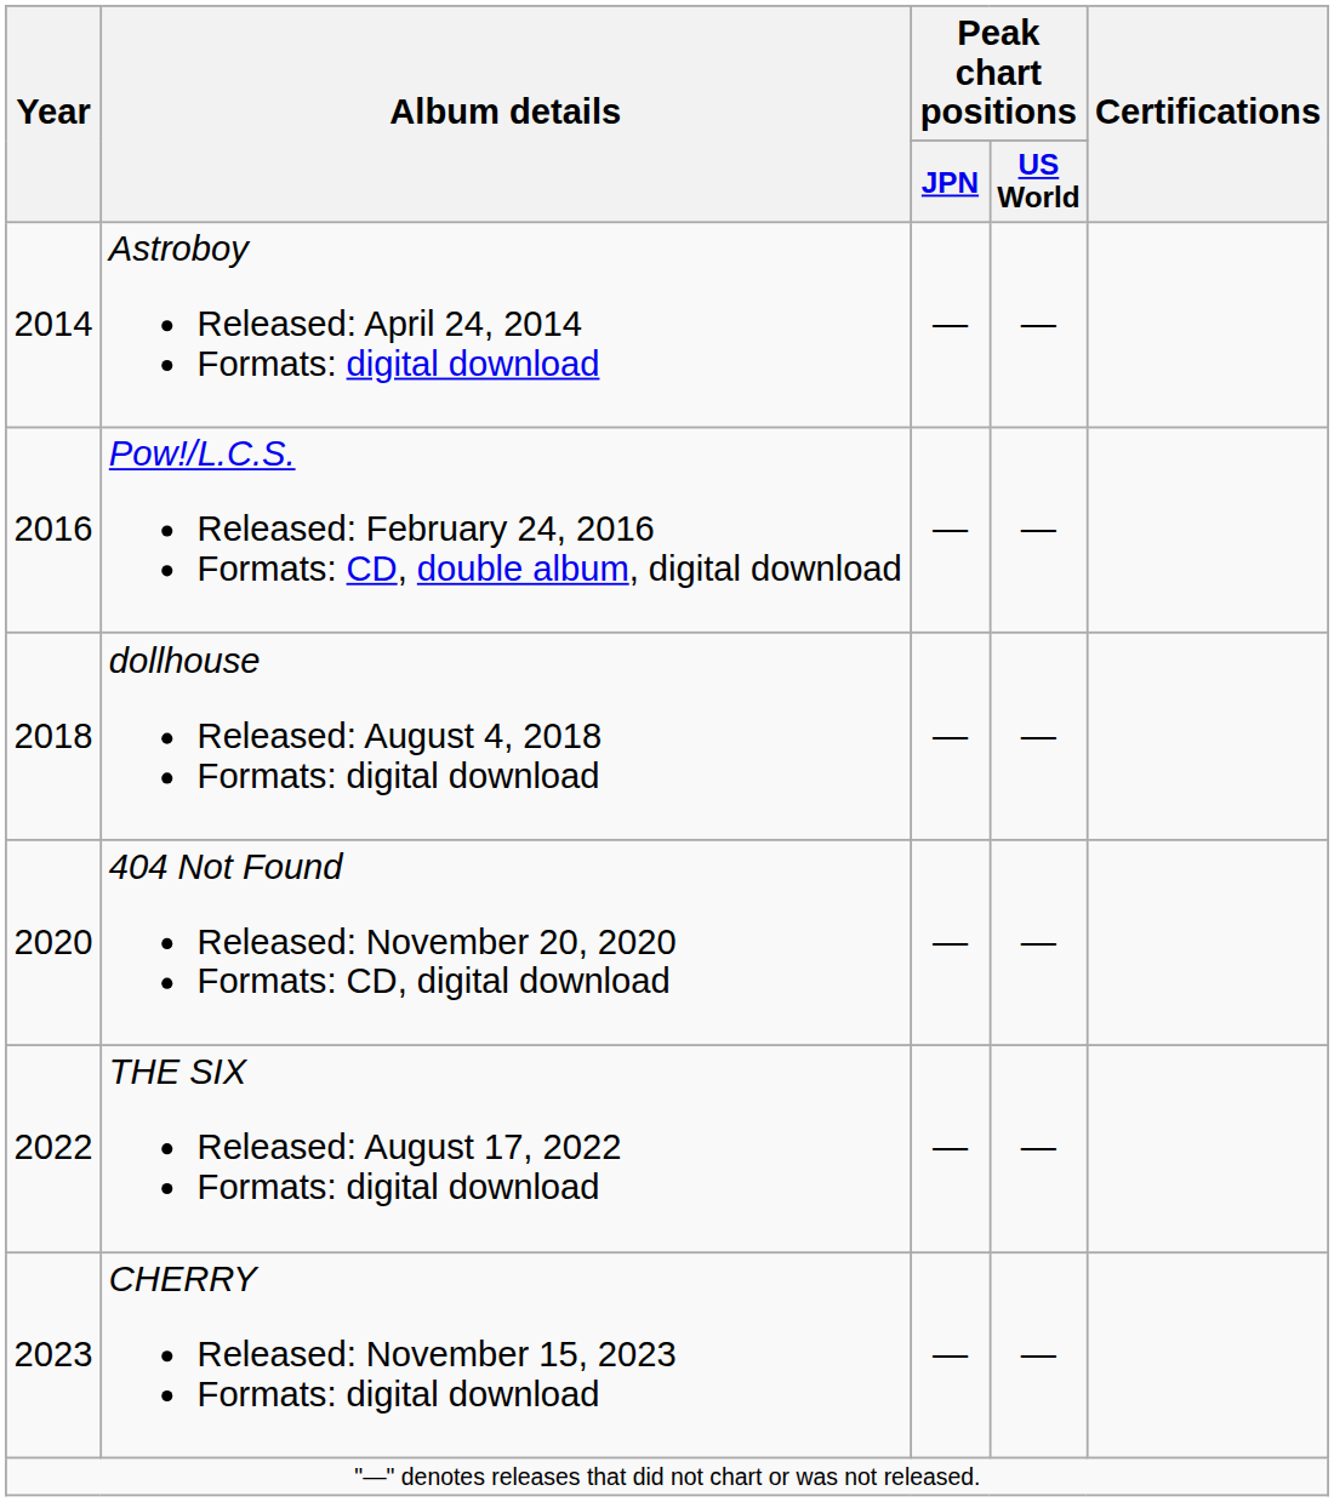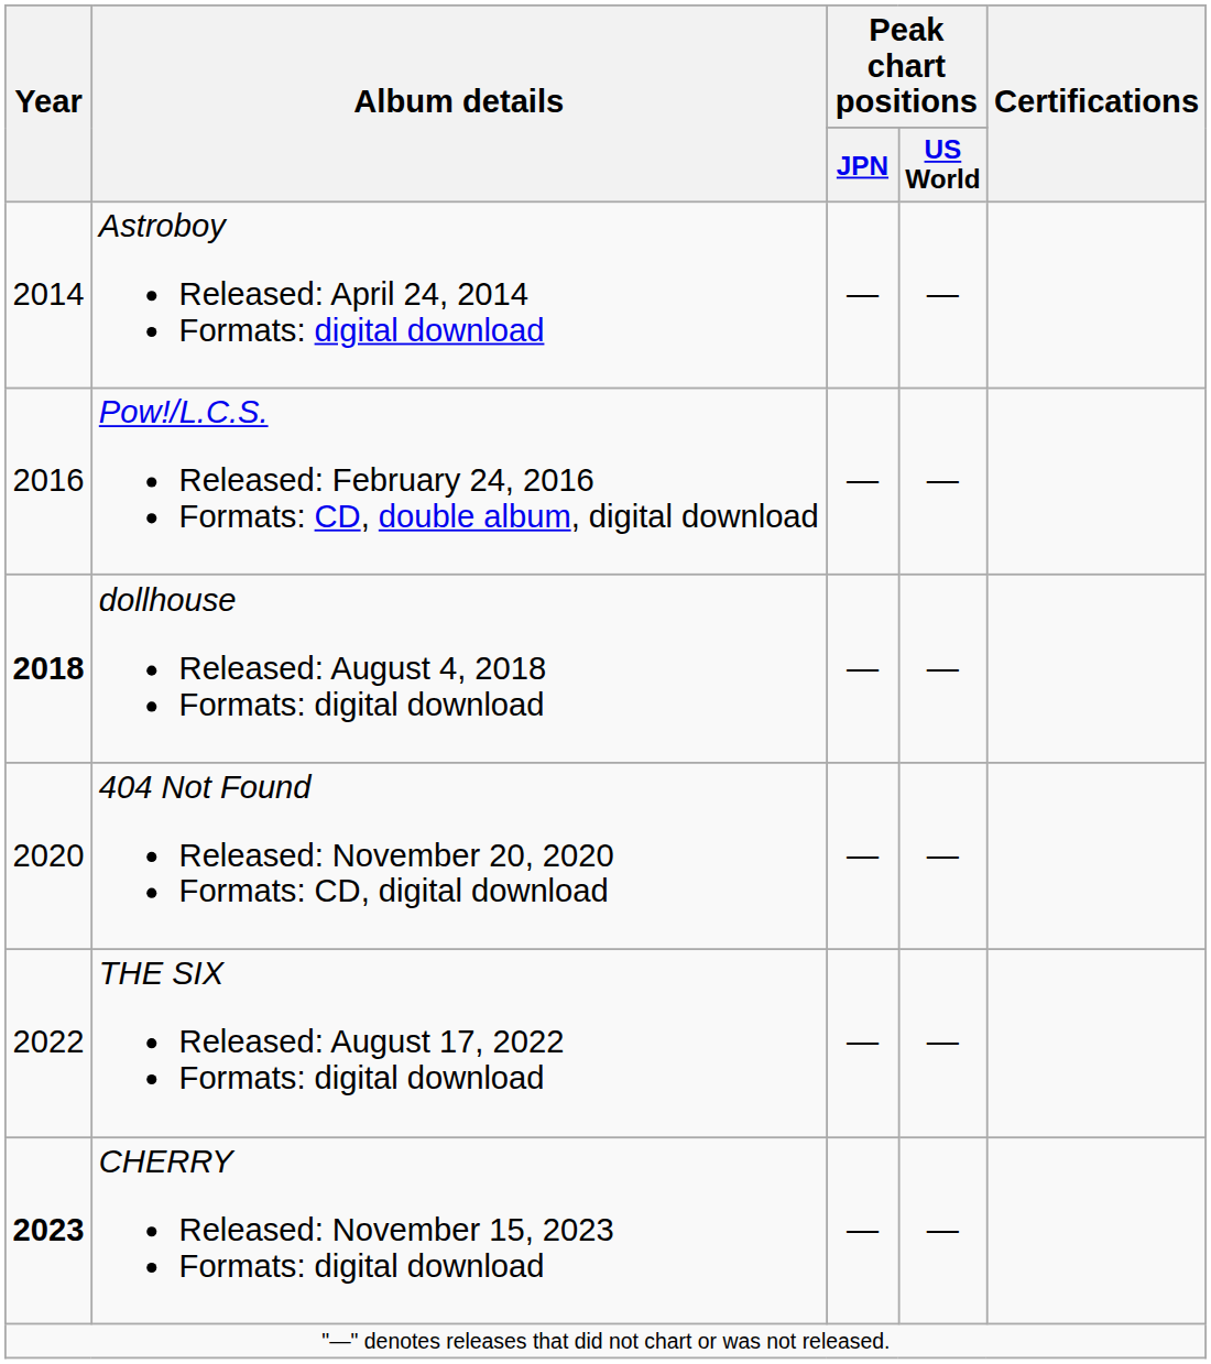dollhouse Released: August 4, 2018 Formats: digital download | Year: normal -> bold
CHERRY Released: November 15, 2023 Formats: digital download | Year: normal -> bold
